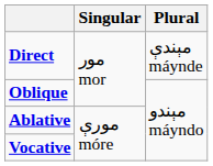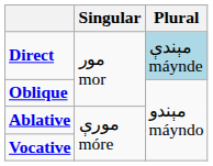Direct | Plural: no background -> lightblue background
